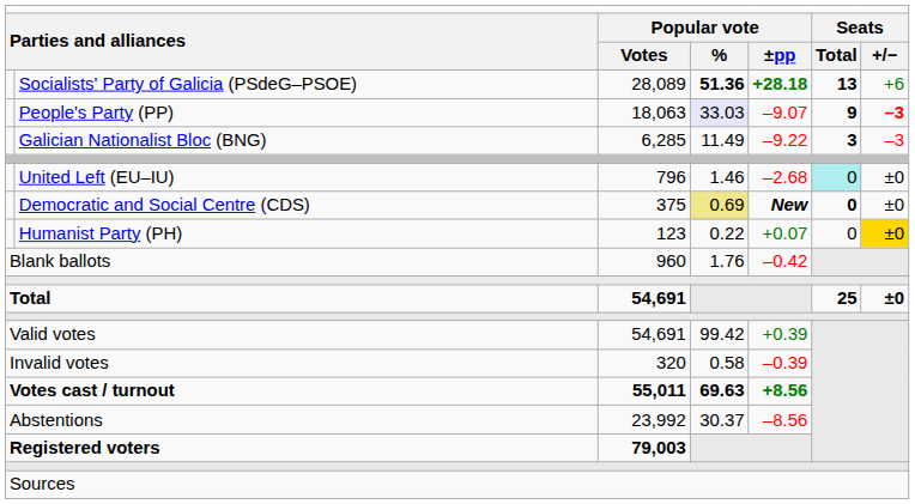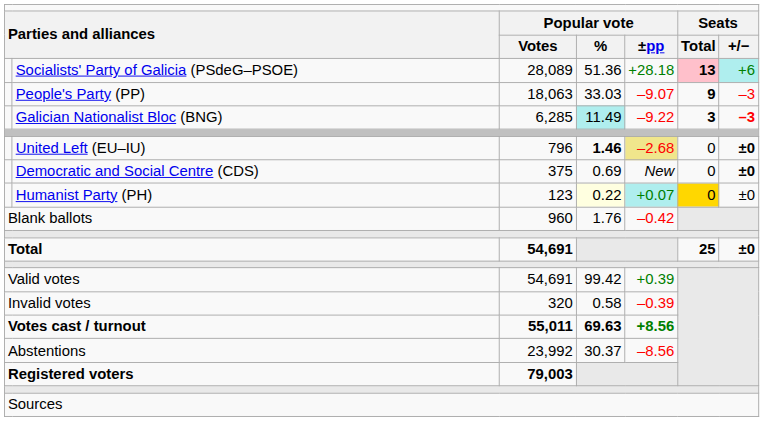Socialists' Party of Galicia (PSdeG–PSOE) | column 4: bold -> normal
Socialists' Party of Galicia (PSdeG–PSOE) | column 5: bold -> normal
Socialists' Party of Galicia (PSdeG–PSOE) | column 6: no background -> pink background
Socialists' Party of Galicia (PSdeG–PSOE) | column 7: no background -> paleturquoise background
People's Party (PP) | column 4: lavender background -> no background
People's Party (PP) | column 7: bold -> normal
Galician Nationalist Bloc (BNG) | column 4: no background -> paleturquoise background
Galician Nationalist Bloc (BNG) | column 7: normal -> bold
United Left (EU–IU) | column 4: normal -> bold
United Left (EU–IU) | column 5: no background -> khaki background
United Left (EU–IU) | column 6: paleturquoise background -> no background
United Left (EU–IU) | column 7: normal -> bold
Democratic and Social Centre (CDS) | column 4: khaki background -> no background
Democratic and Social Centre (CDS) | column 5: bold -> normal
Democratic and Social Centre (CDS) | column 6: bold -> normal
Democratic and Social Centre (CDS) | column 7: normal -> bold
Humanist Party (PH) | column 4: no background -> lightyellow background
Humanist Party (PH) | column 5: no background -> paleturquoise background
Humanist Party (PH) | column 6: no background -> gold background
Humanist Party (PH) | column 7: gold background -> no background
